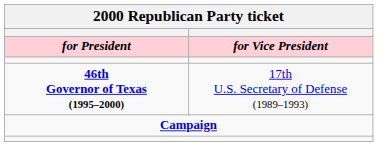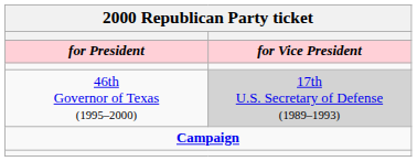46th Governor of Texas (1995–2000) | column 1: bold -> normal
46th Governor of Texas (1995–2000) | column 2: no background -> lightgrey background
